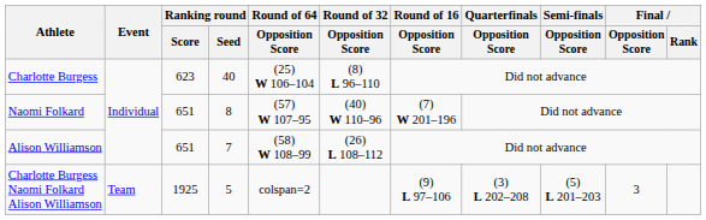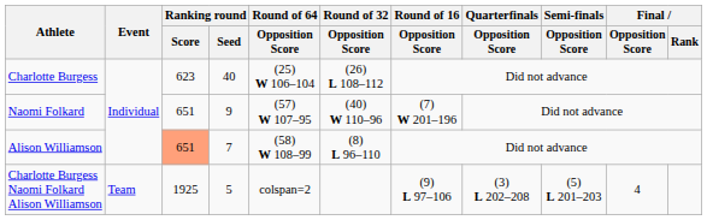Charlotte Burgess | Round of 32 / Opposition Score: (8) L 96–110 -> (26) L 108–112
Naomi Folkard | Ranking round / Seed: 8 -> 9
Alison Williamson | Ranking round / Score: no background -> lightsalmon background
Alison Williamson | Round of 32 / Opposition Score: (26) L 108–112 -> (8) L 96–110
Charlotte Burgess Naomi Folkard Alison Williamson | Final / Opposition Score: 3 -> 4
